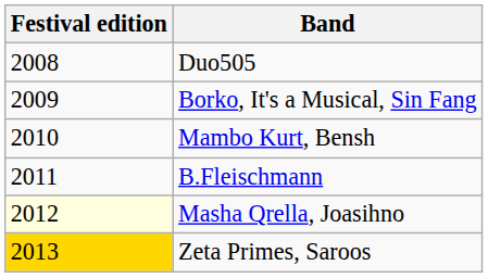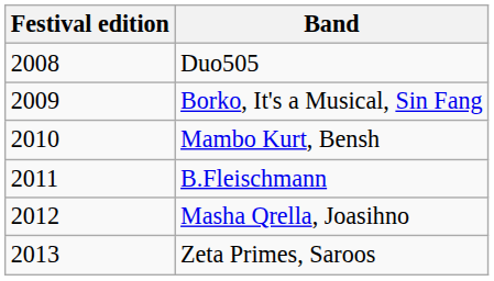Masha Qrella, Joasihno | Festival edition: lightyellow background -> no background
Zeta Primes, Saroos | Festival edition: gold background -> no background
